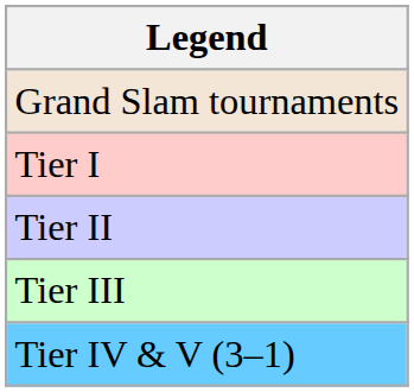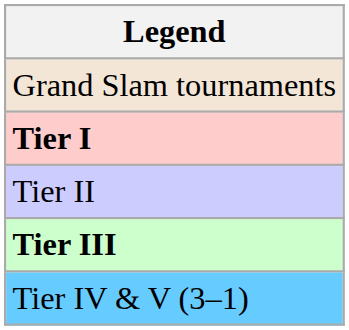row 3 | column 1: normal -> bold
row 5 | column 1: normal -> bold
